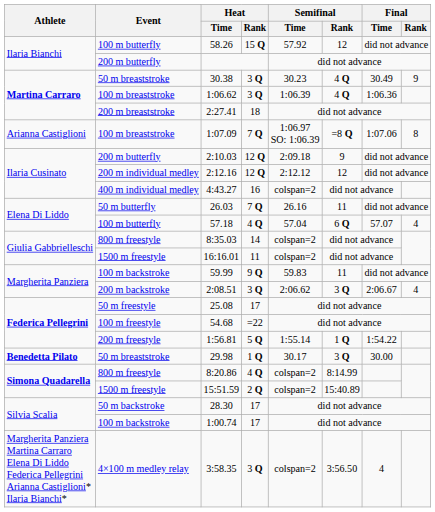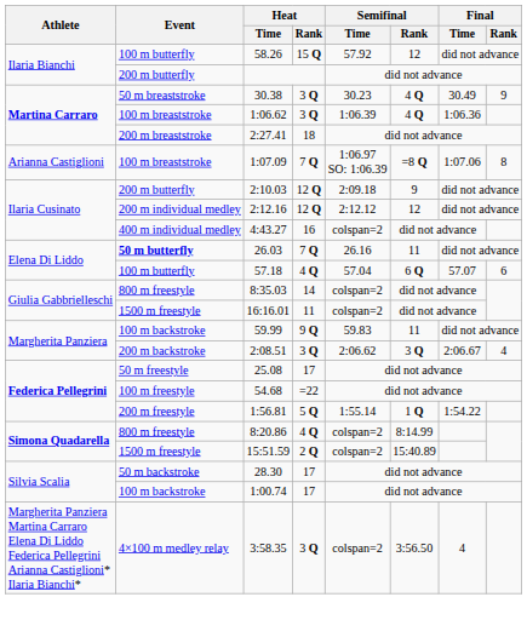26.03 | Event: normal -> bold
57.18 | Final / Rank: 4 -> 6
- row: Benedetta Pilato | 50 m breaststroke | 29.98 | 1 Q | 30.17 | 3 Q | 30.00
